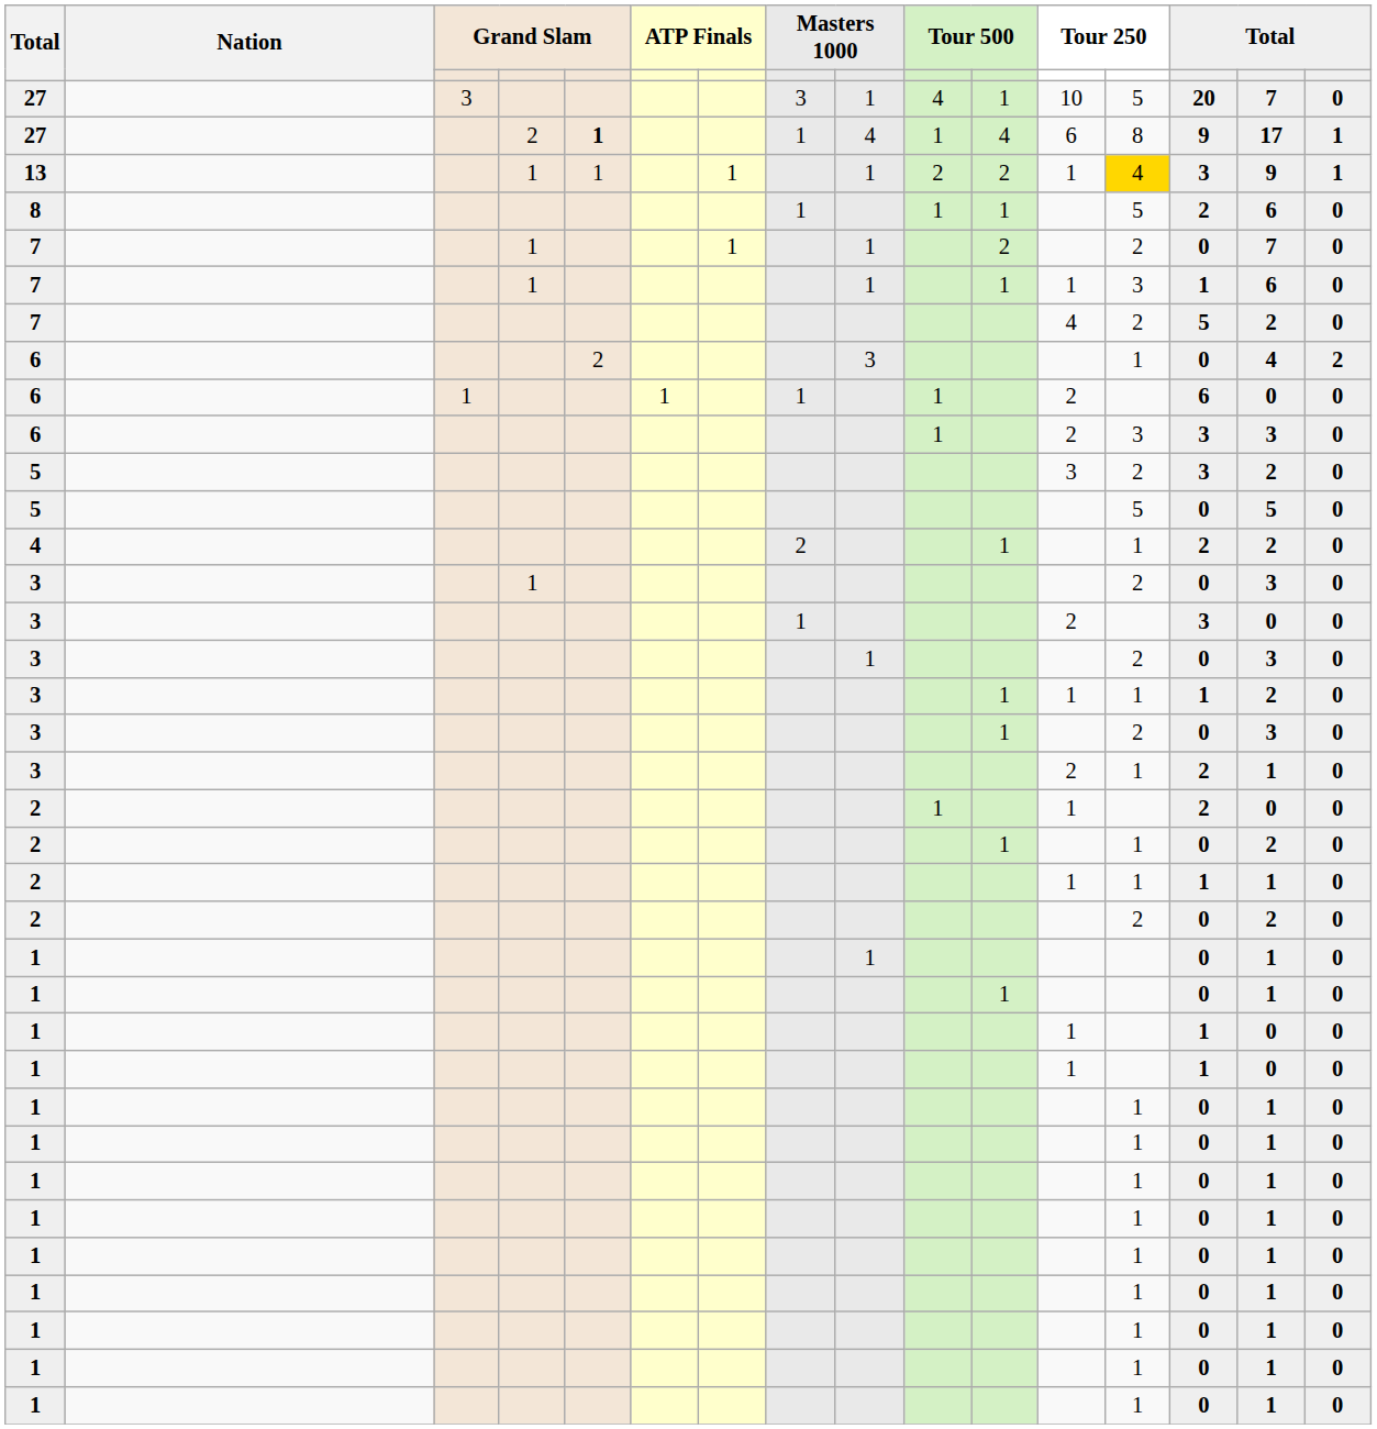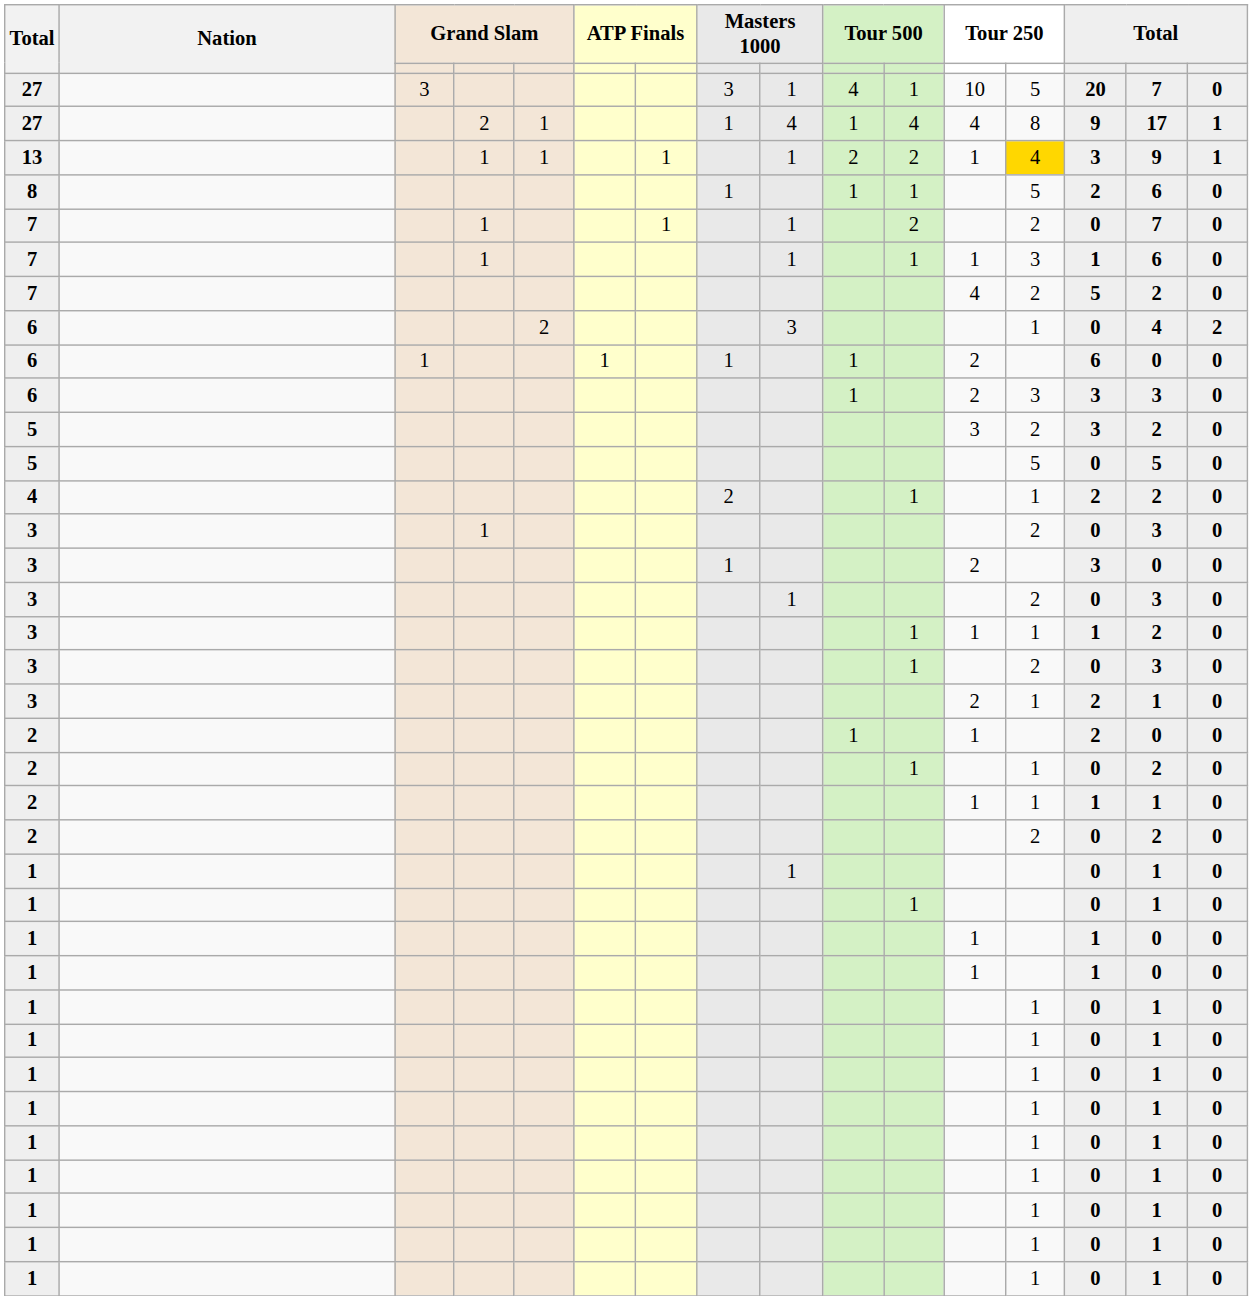27 / 2 | column 5: bold -> normal
27 / 2 | column 12: 6 -> 4
